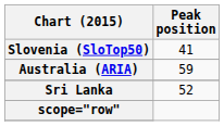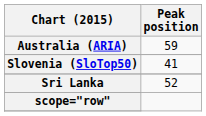rows swapped: Australia (ARIA) <-> Slovenia (SloTop50)
